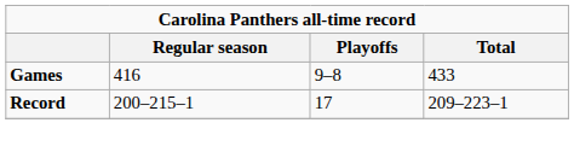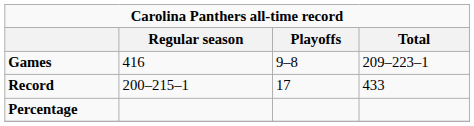Games | Total: 433 -> 209–223–1
Record | Total: 209–223–1 -> 433
+ row: Percentage
